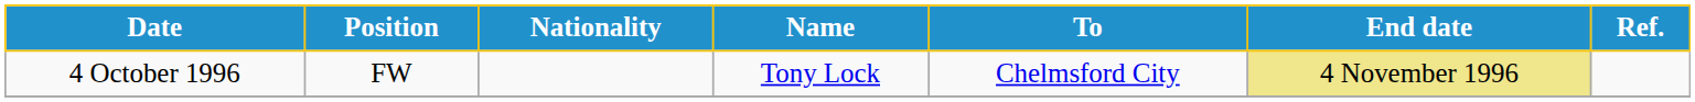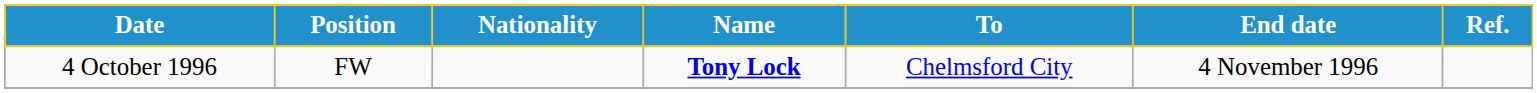4 October 1996 | Name: normal -> bold
4 October 1996 | End date: khaki background -> no background
